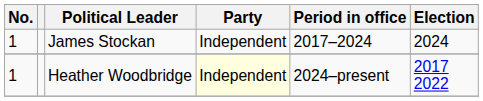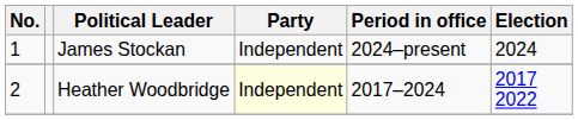James Stockan | Period in office: 2017–2024 -> 2024–present
Heather Woodbridge | No.: 1 -> 2
Heather Woodbridge | Period in office: 2024–present -> 2017–2024
